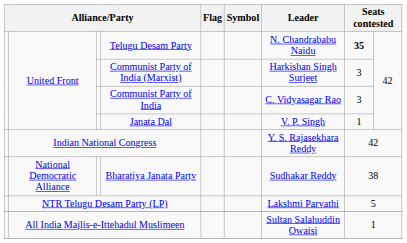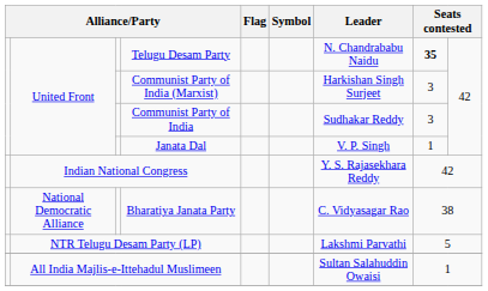Communist Party of India | Leader: C. Vidyasagar Rao -> Sudhakar Reddy
Bharatiya Janata Party | Leader: Sudhakar Reddy -> C. Vidyasagar Rao
